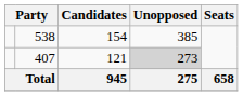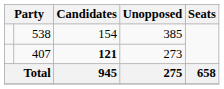407 | Candidates: normal -> bold
407 | Unopposed: lightgrey background -> no background
